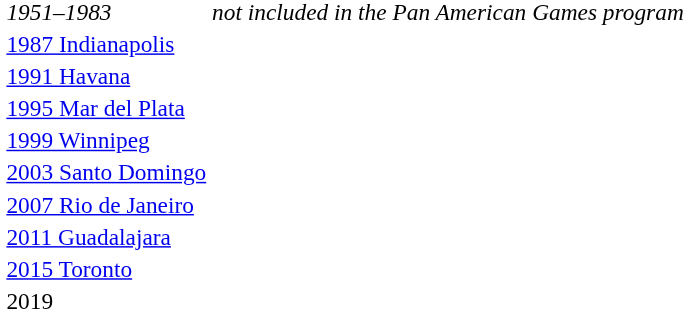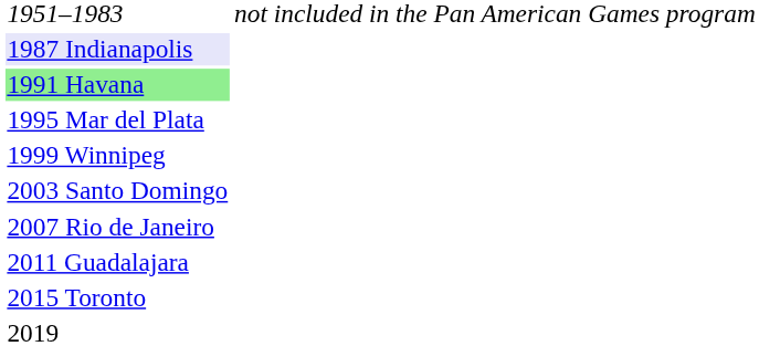1987 Indianapolis | column 1: no background -> lavender background
1991 Havana | column 1: no background -> lightgreen background
